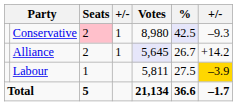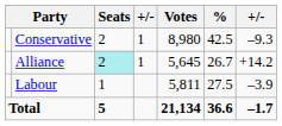Conservative | Seats: pink background -> no background
Conservative | %: lavender background -> no background
Alliance | Seats: no background -> paleturquoise background
Alliance | Votes: lavender background -> no background
Labour | column 7: gold background -> no background
